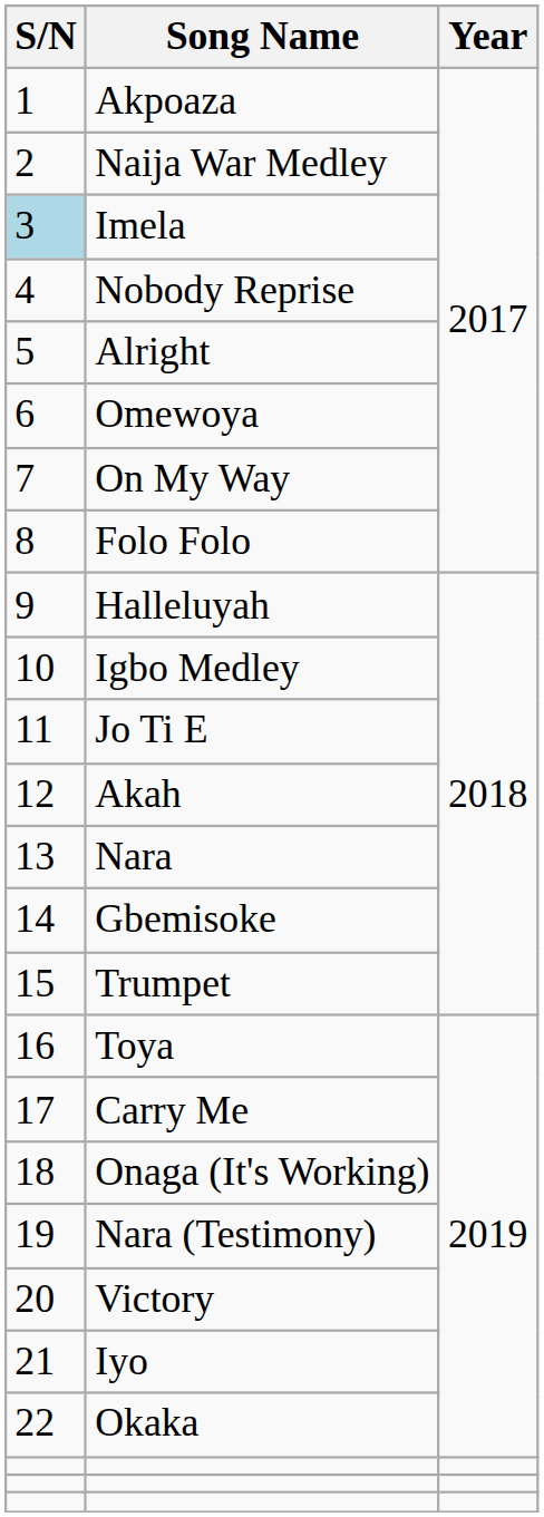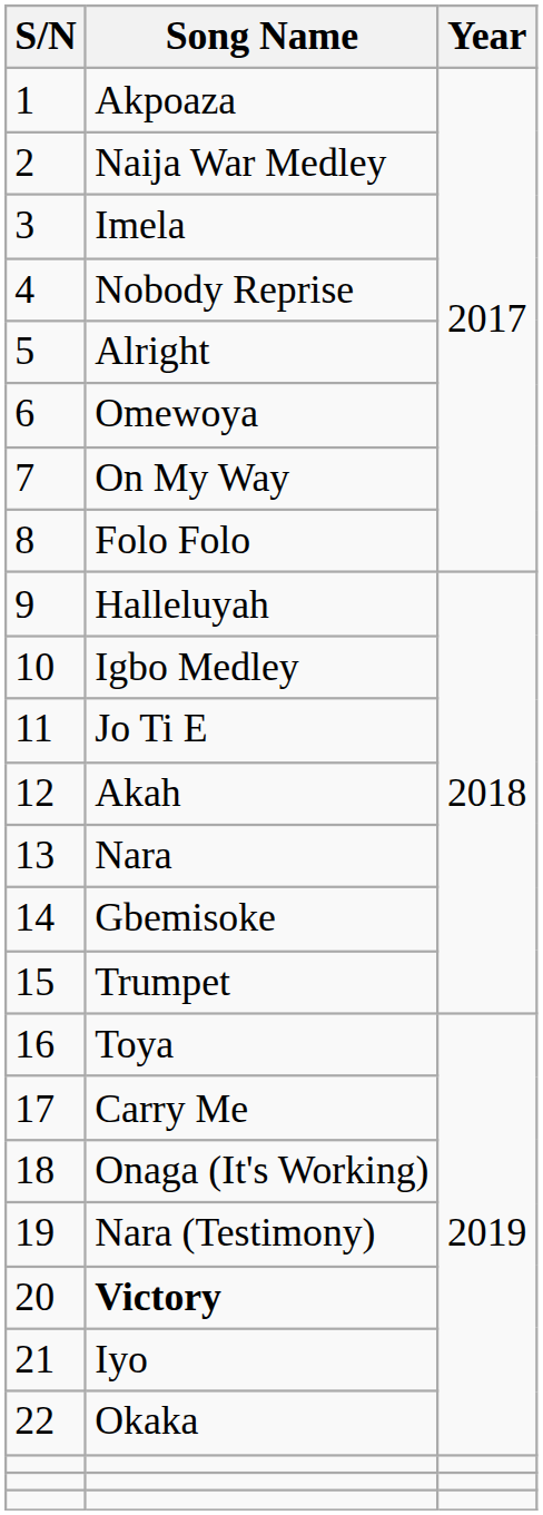Imela | S/N: lightblue background -> no background
Victory | Song Name: normal -> bold
